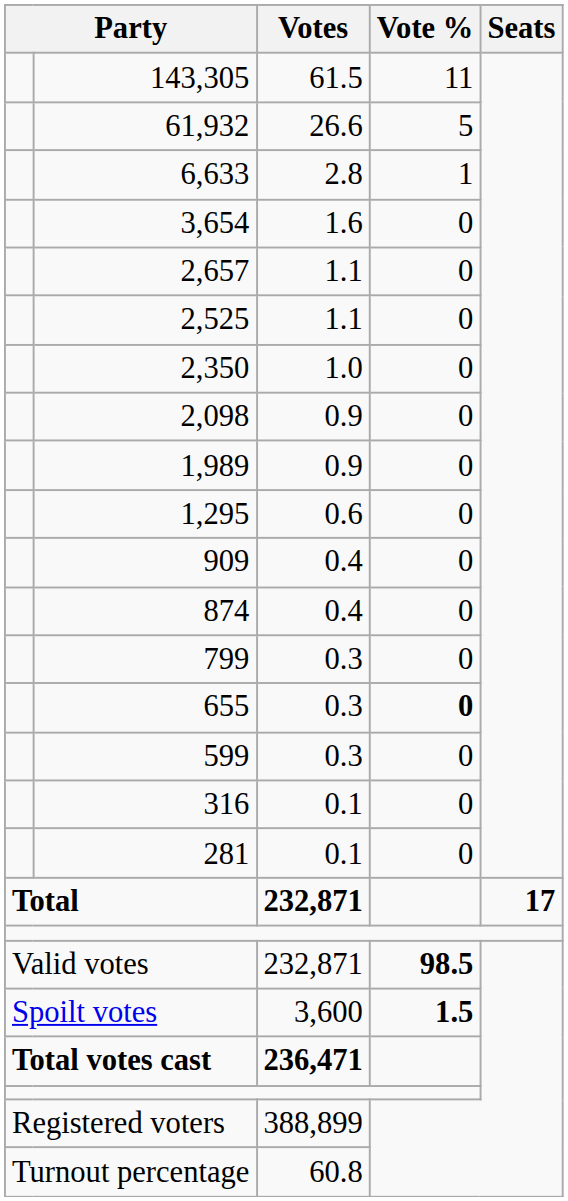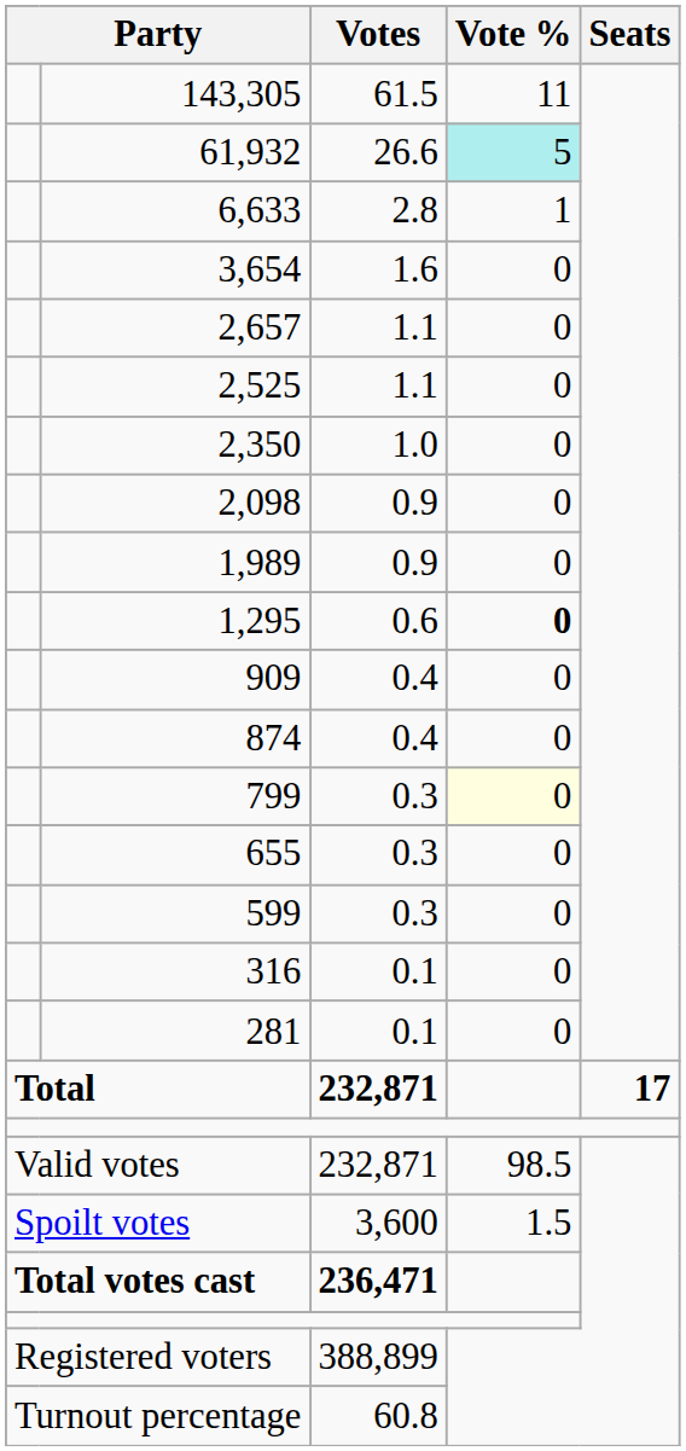61,932 | Vote %: no background -> paleturquoise background
1,295 | Vote %: normal -> bold
799 | Vote %: no background -> lightyellow background
655 | Vote %: bold -> normal
Valid votes | Vote %: bold -> normal
Spoilt votes | Vote %: bold -> normal
